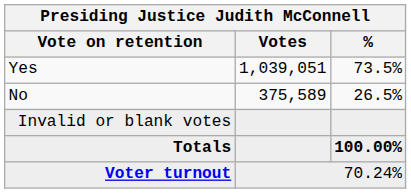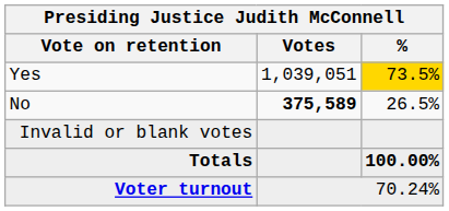Yes | %: no background -> gold background
No | Votes: normal -> bold
